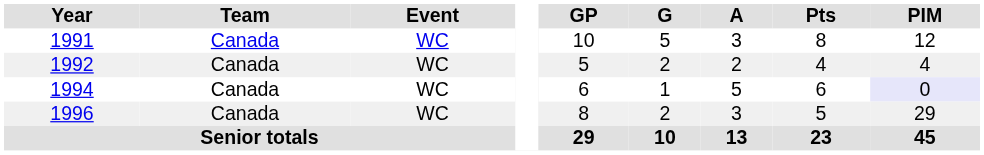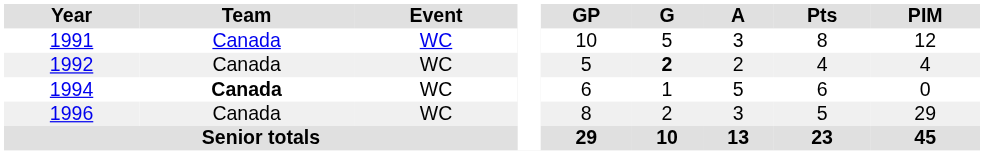1992 | G: normal -> bold
1994 | Team: normal -> bold
1994 | PIM: lavender background -> no background
